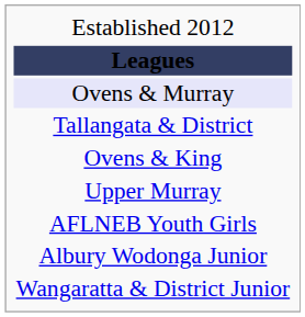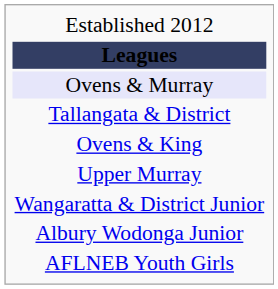row 7 | column 1: AFLNEB Youth Girls -> Wangaratta & District Junior
row 9 | column 1: Wangaratta & District Junior -> AFLNEB Youth Girls
